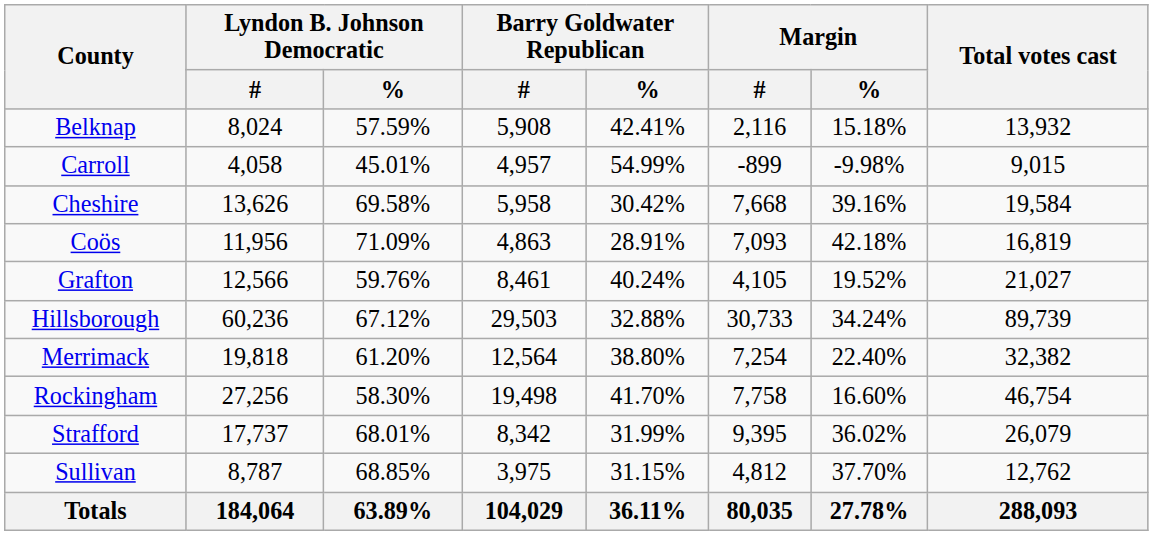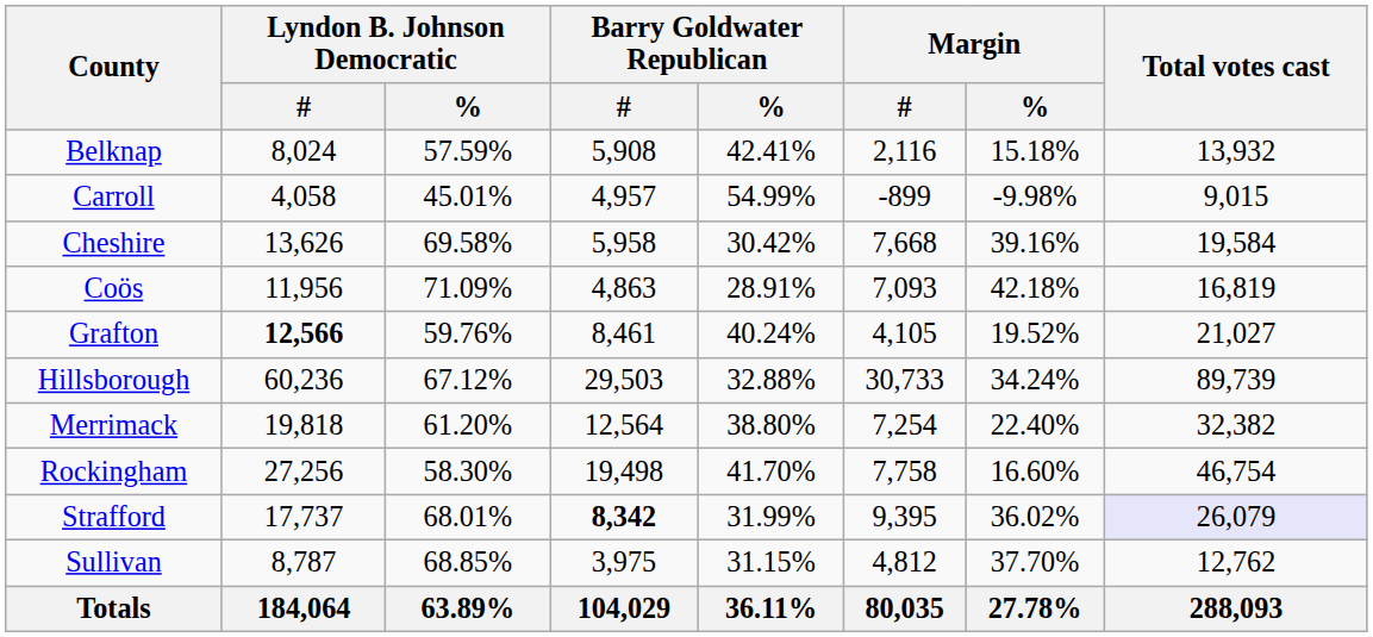Grafton | Lyndon B. Johnson Democratic / #: normal -> bold
Strafford | Barry Goldwater Republican / #: normal -> bold
Strafford | Total votes cast: no background -> lavender background
